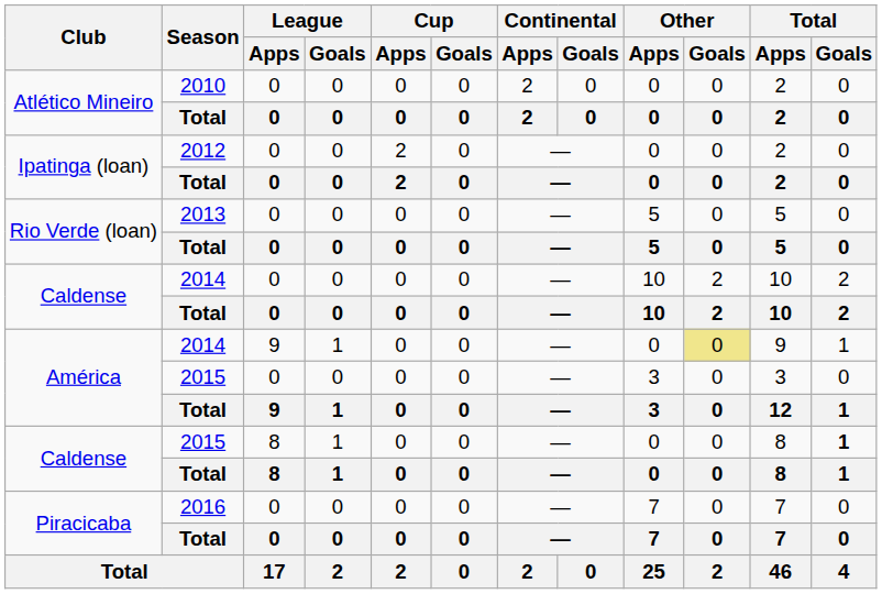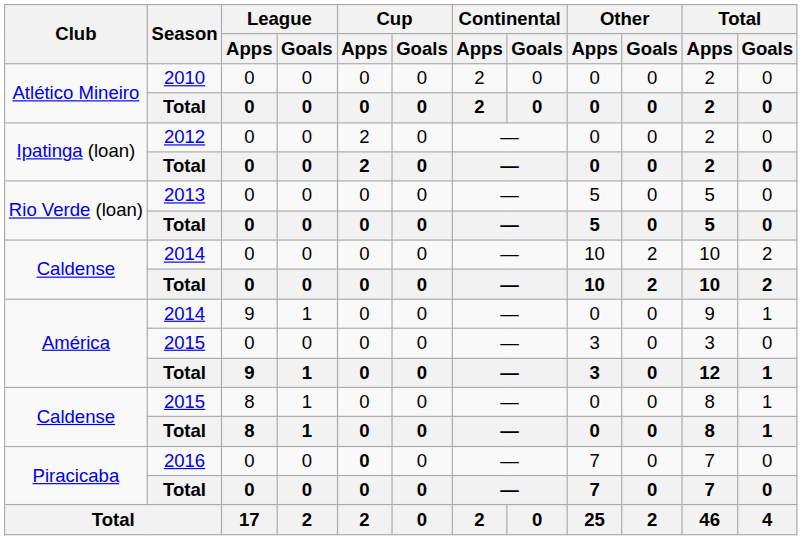América / 2014 | Other / Goals: khaki background -> no background
Caldense / 2015 | Total / Goals: bold -> normal
Piracicaba / 2016 | Cup / Apps: normal -> bold
